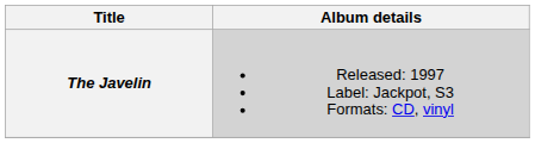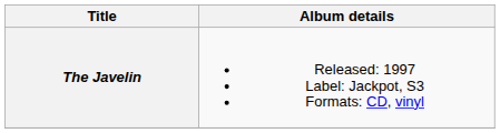The Javelin | Album details: lightgrey background -> no background
